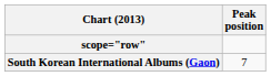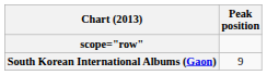South Korean International Albums (Gaon) | Peak position: 7 -> 9
